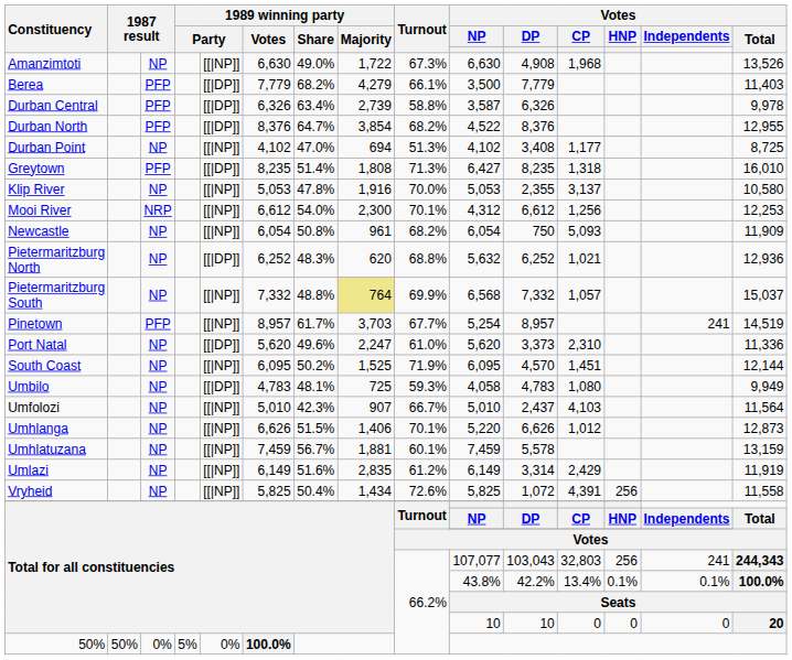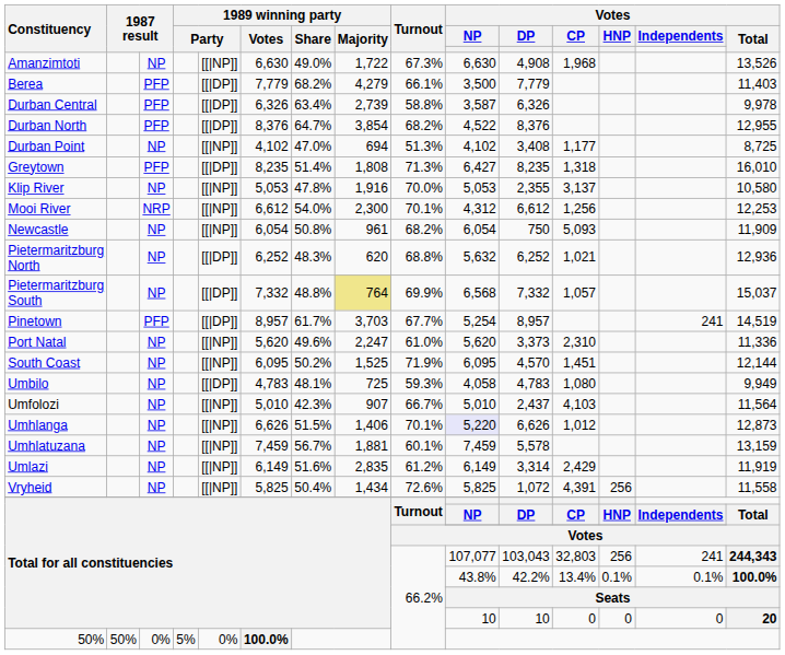Pietermaritzburg South | column 5: [[|NP]] -> [[|DP]]
Pinetown | column 5: [[|NP]] -> [[|DP]]
Port Natal | column 5: [[|DP]] -> [[|NP]]
Umhlanga | Votes / NP: no background -> lavender background
